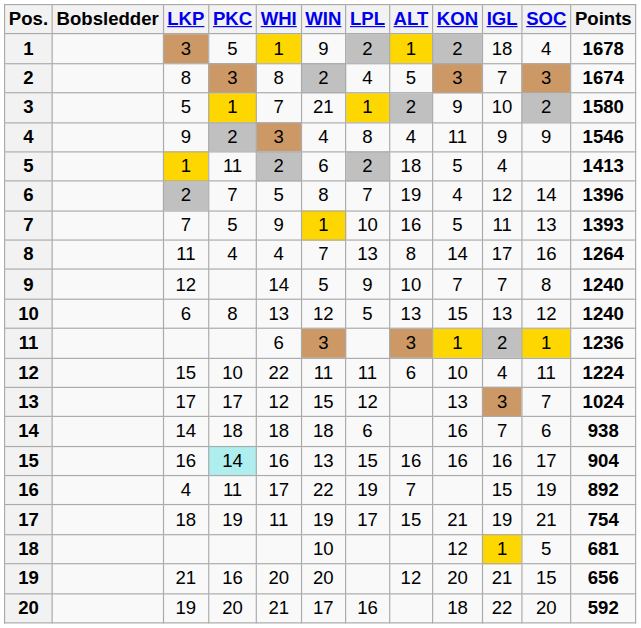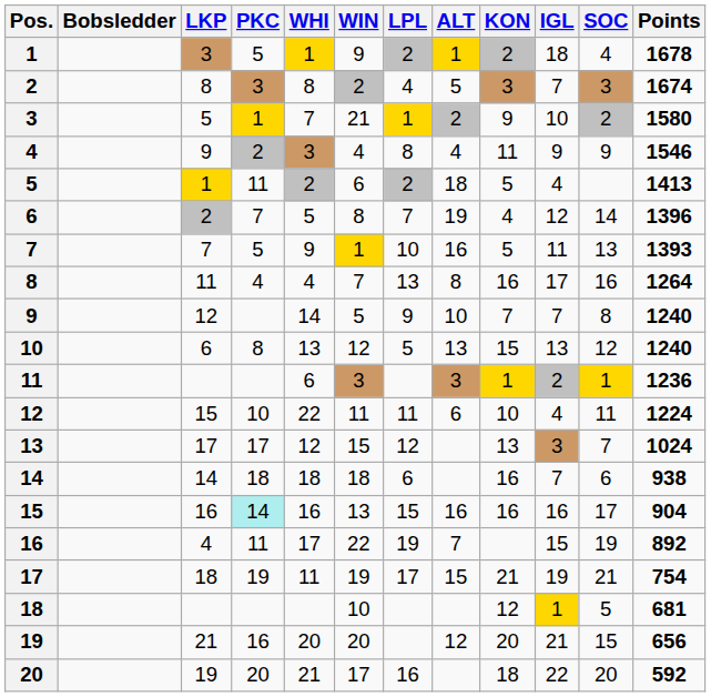row 9 | KON: 14 -> 16
